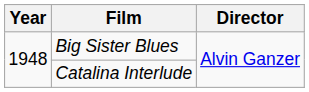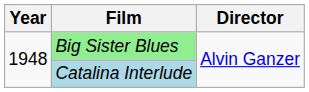Big Sister Blues | Film: no background -> lightgreen background
Catalina Interlude | Film: no background -> lightblue background
